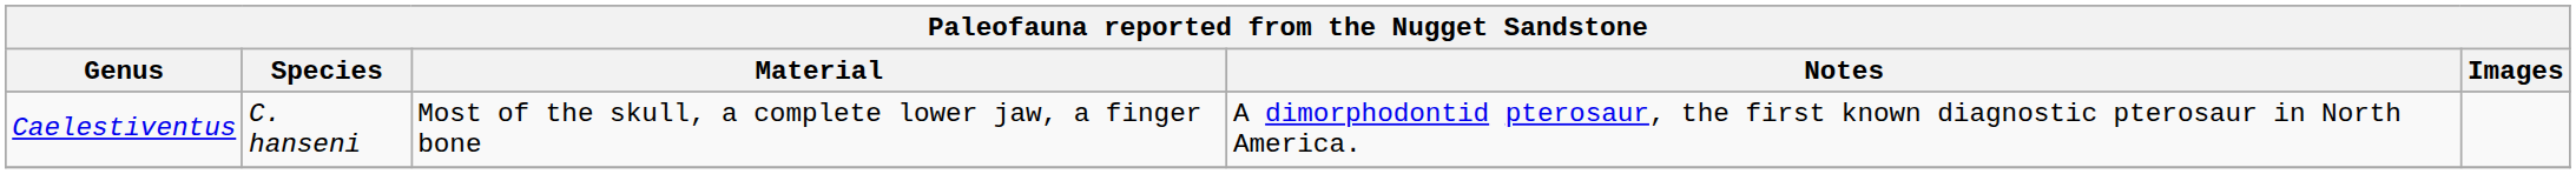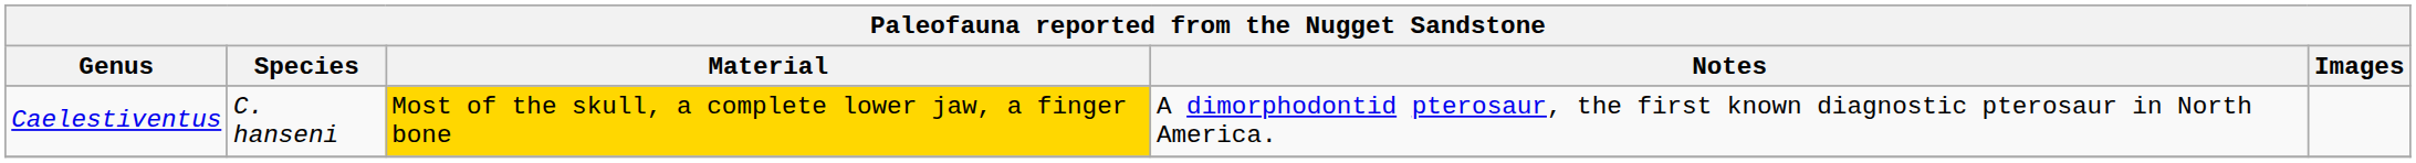Caelestiventus | Material: no background -> gold background
